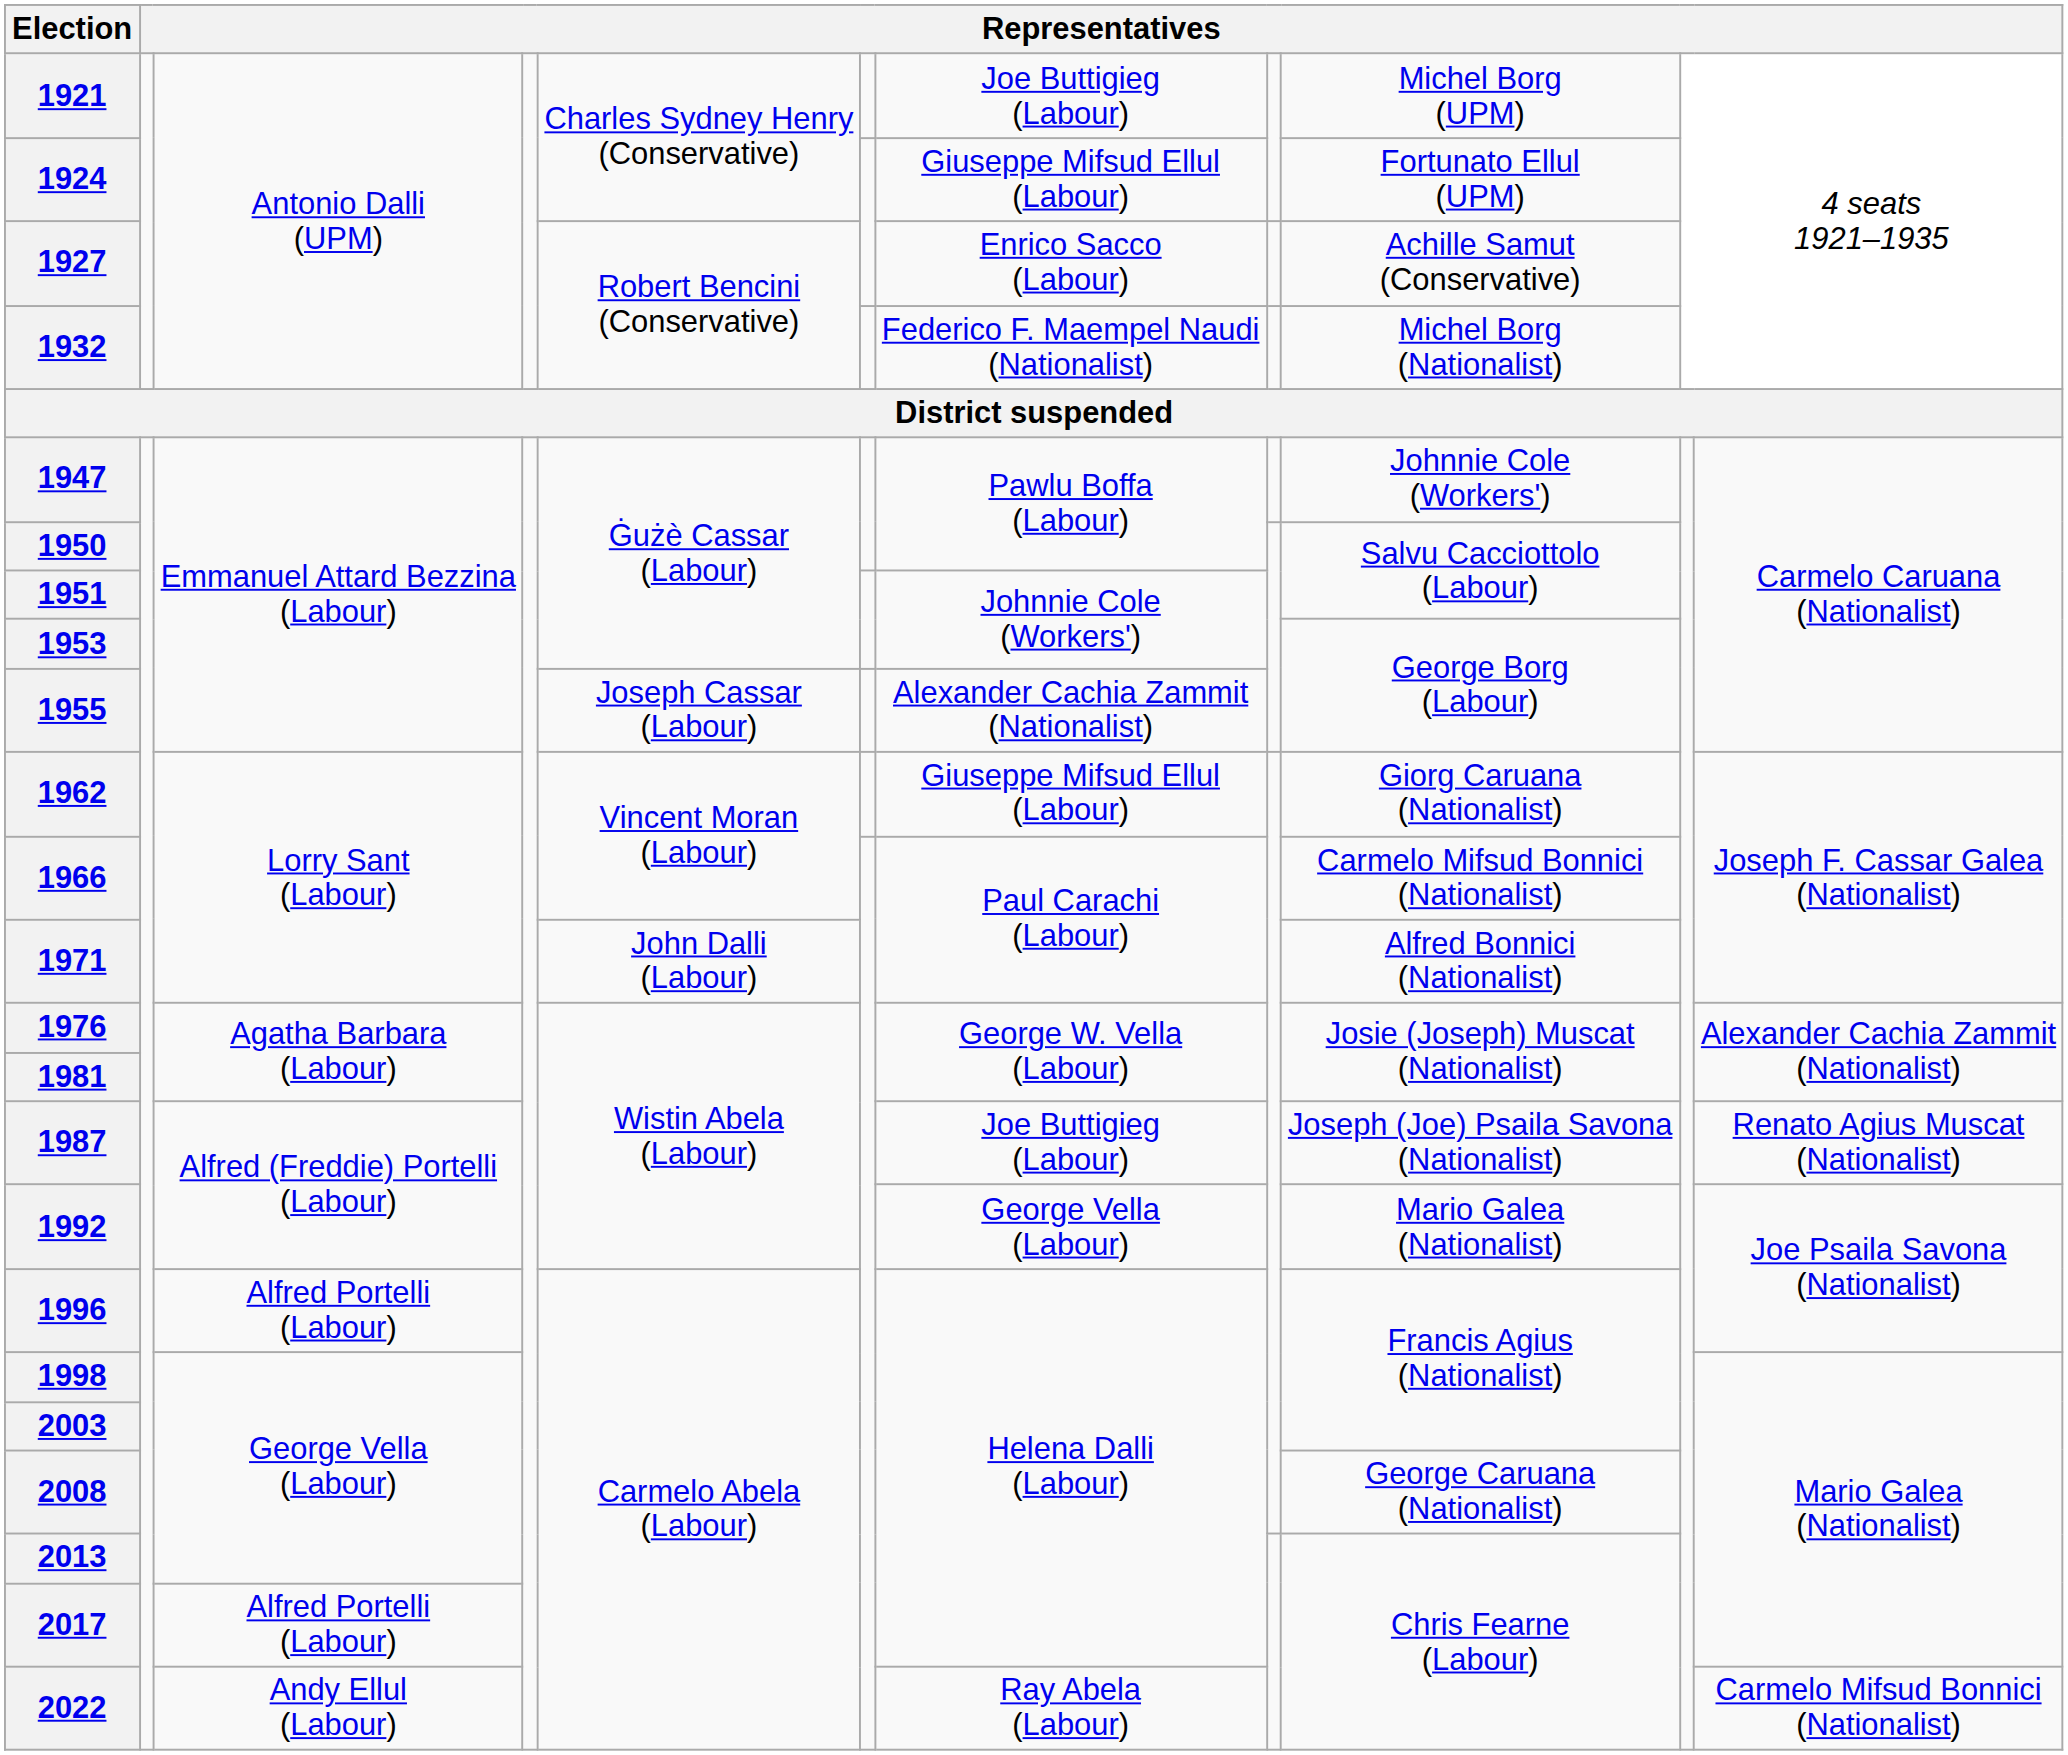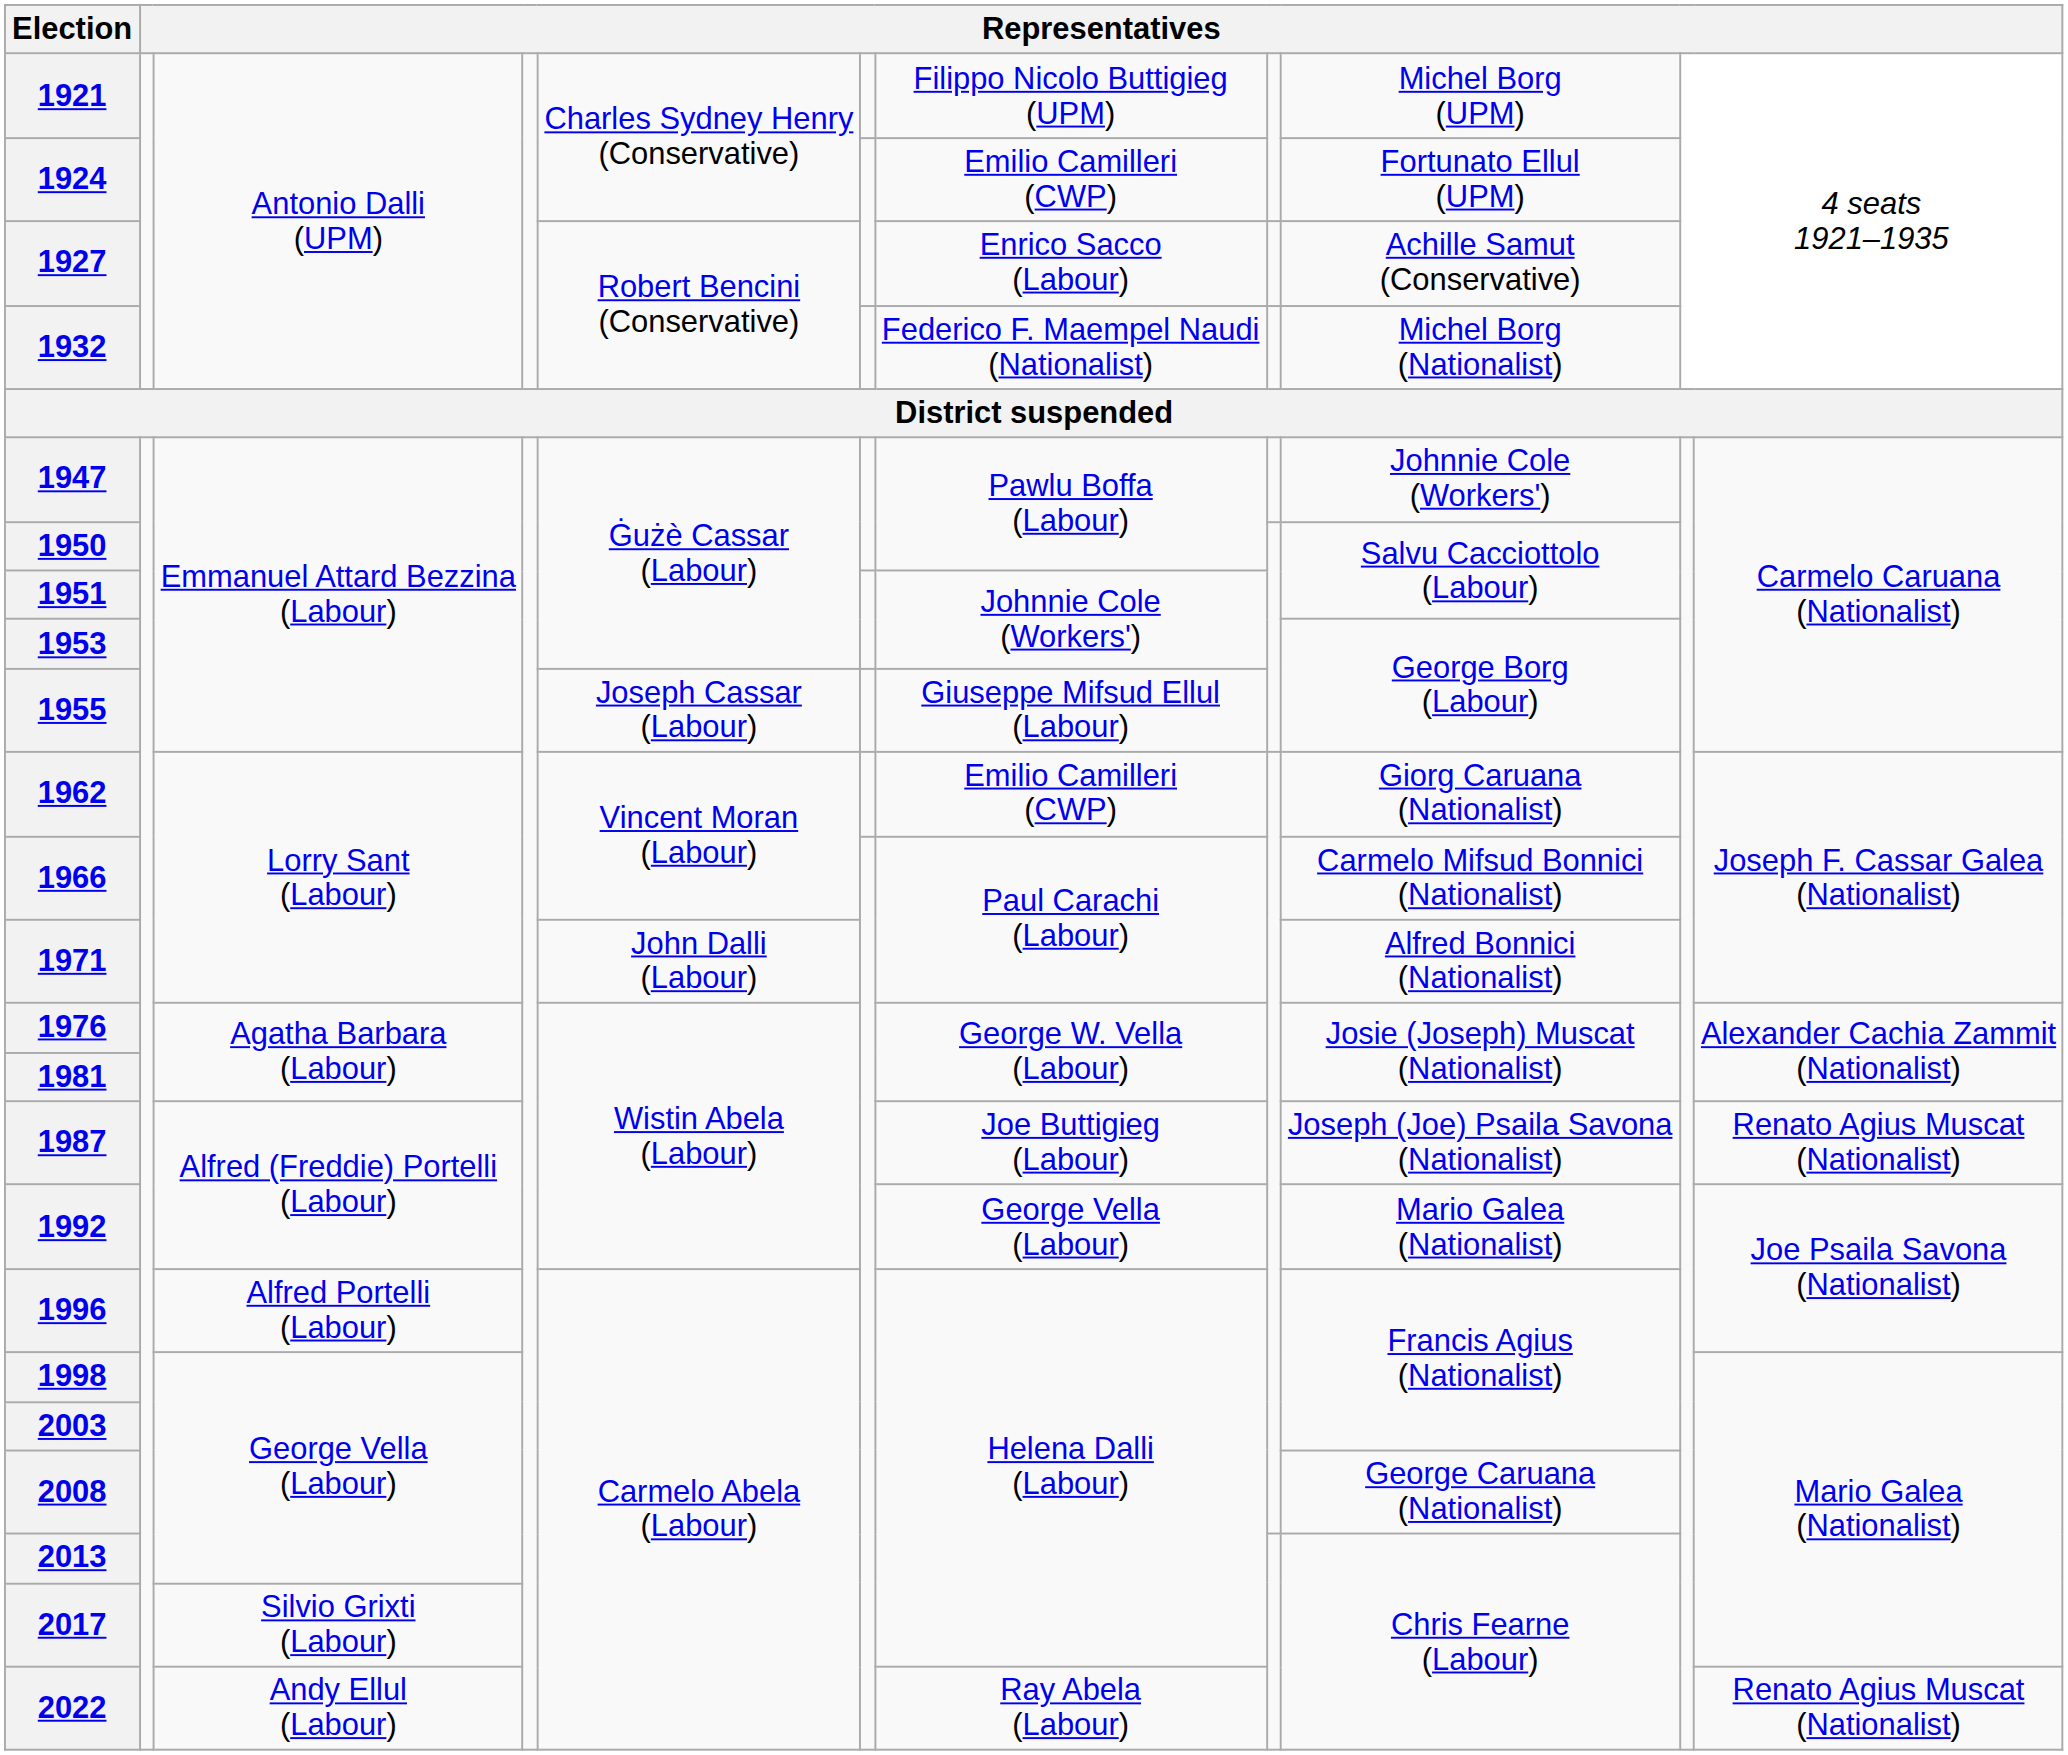1921 | column 7: Joe Buttigieg (Labour) -> Filippo Nicolo Buttigieg (UPM)
1924 | column 7: Giuseppe Mifsud Ellul (Labour) -> Emilio Camilleri (CWP)
1955 | column 7: Alexander Cachia Zammit (Nationalist) -> Giuseppe Mifsud Ellul (Labour)
1962 | column 7: Giuseppe Mifsud Ellul (Labour) -> Emilio Camilleri (CWP)
2017 | column 3: Alfred Portelli (Labour) -> Silvio Grixti (Labour)
2022 | column 11: Carmelo Mifsud Bonnici (Nationalist) -> Renato Agius Muscat (Nationalist)
